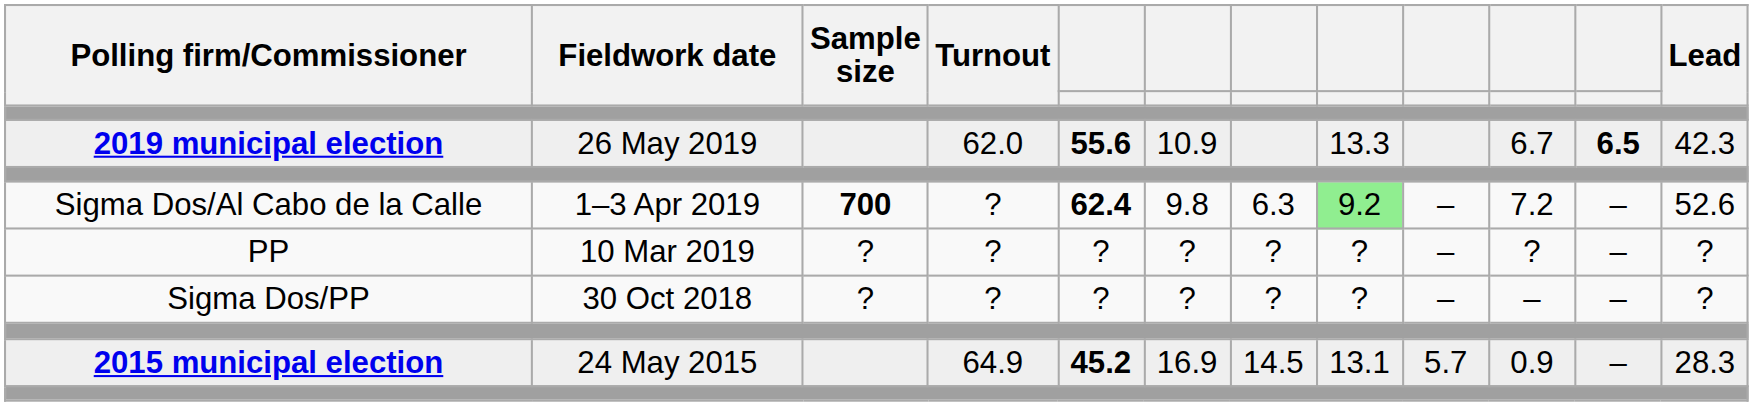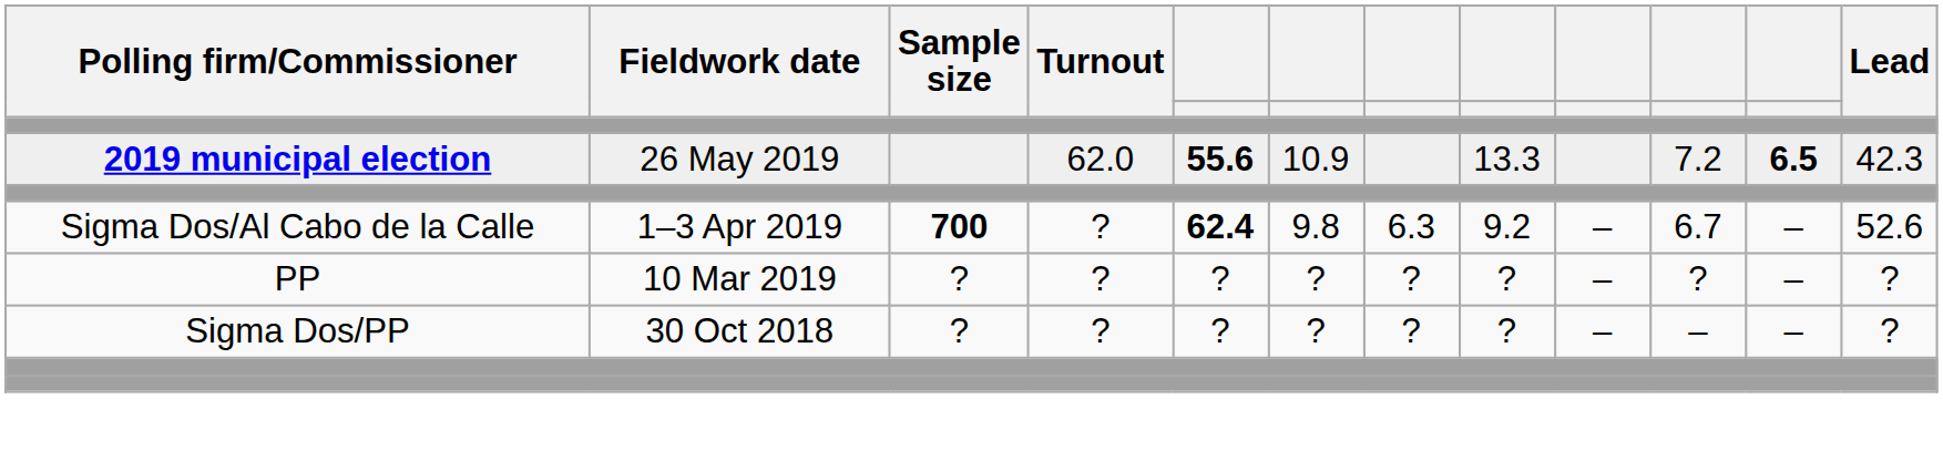2019 municipal election | column 10: 6.7 -> 7.2
Sigma Dos/Al Cabo de la Calle | column 8: lightgreen background -> no background
Sigma Dos/Al Cabo de la Calle | column 10: 7.2 -> 6.7
- row: 2015 municipal election | 24 May 2015 | 64.9 | 45.2 | 16.9 | 14.5 | 13.1 | 5.7 | 0.9 | – | 28.3
